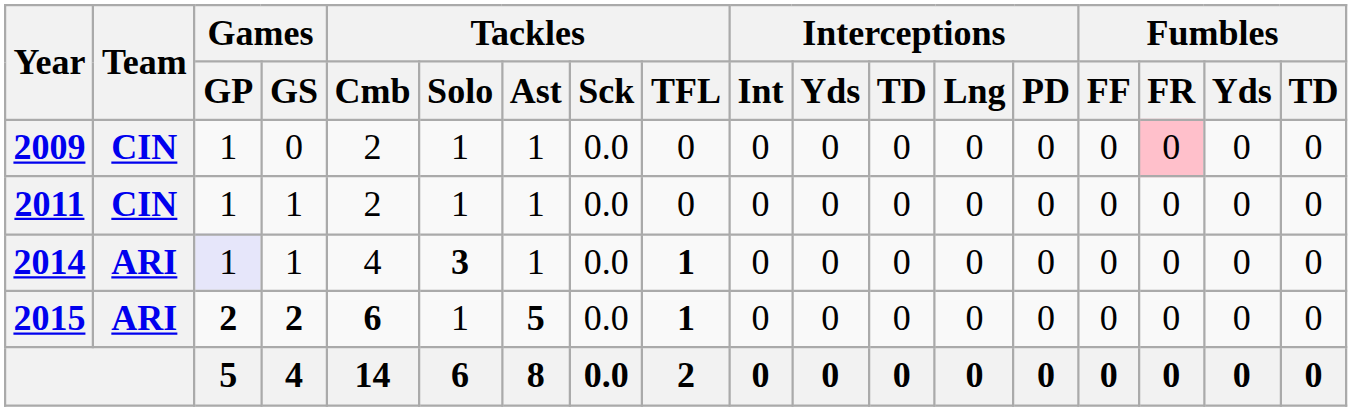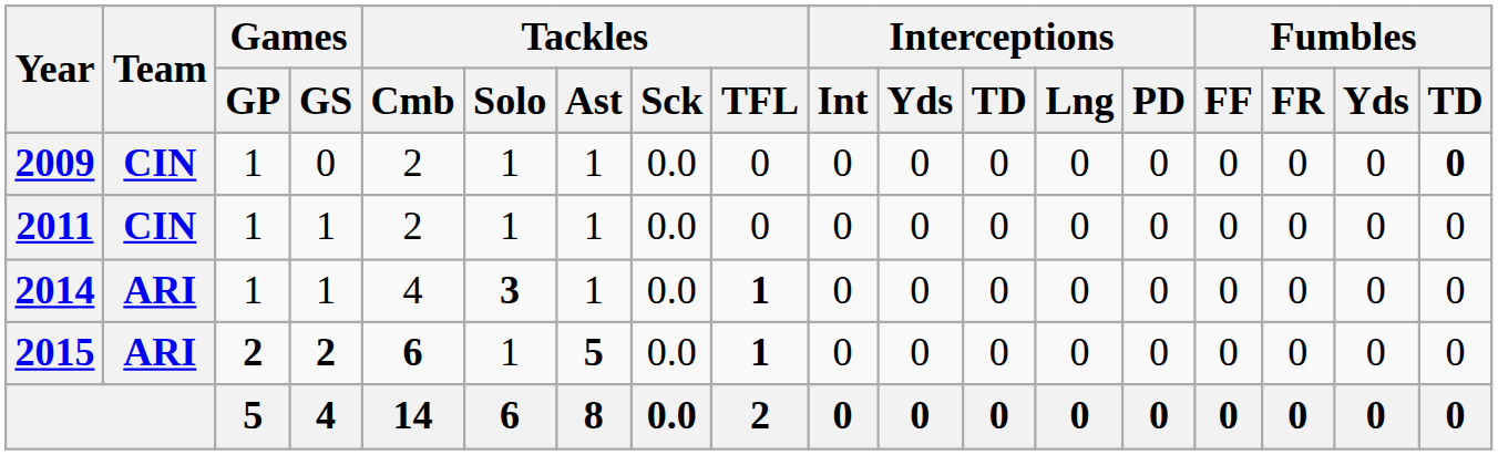2009 | Fumbles / FR: pink background -> no background
2009 | Fumbles / TD: normal -> bold
2014 | Games / GP: lavender background -> no background
